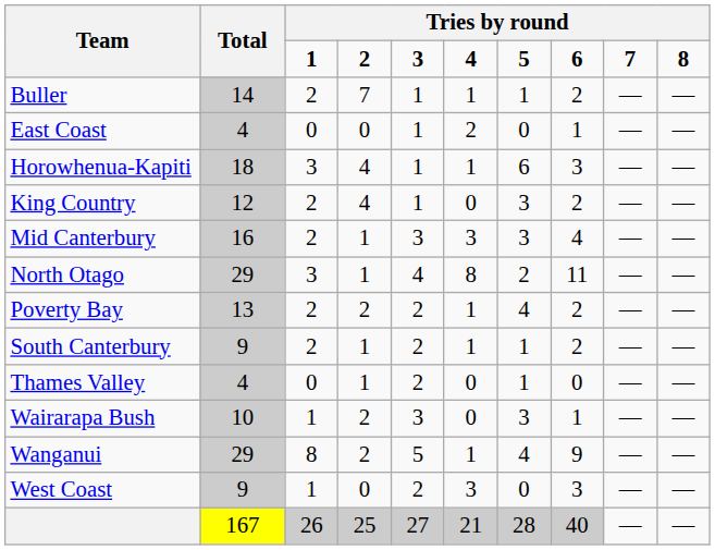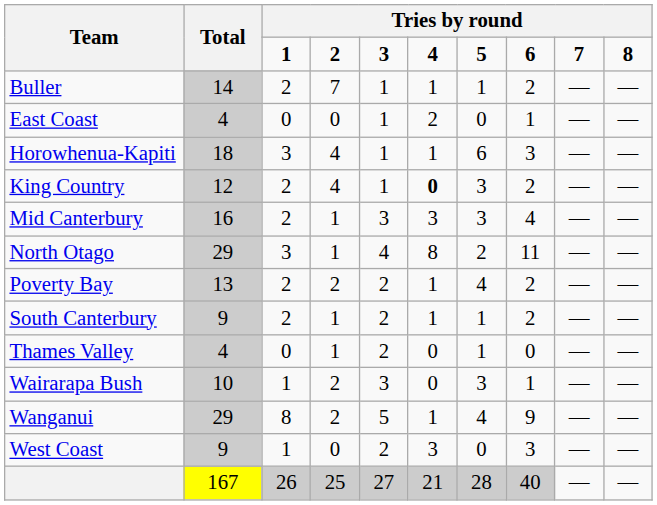King Country | column 6: normal -> bold
